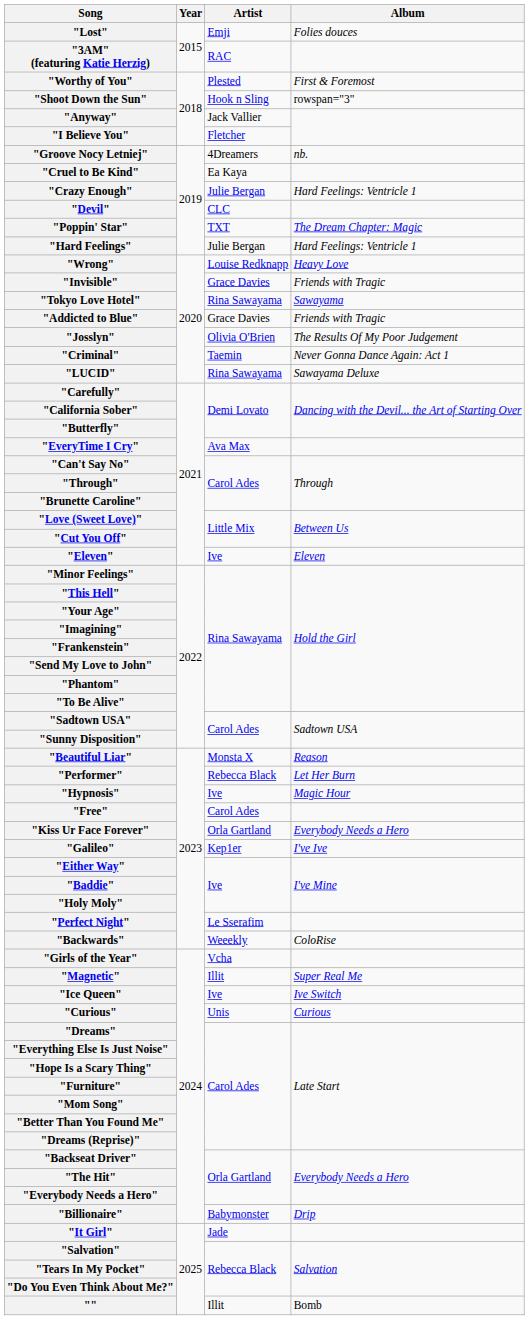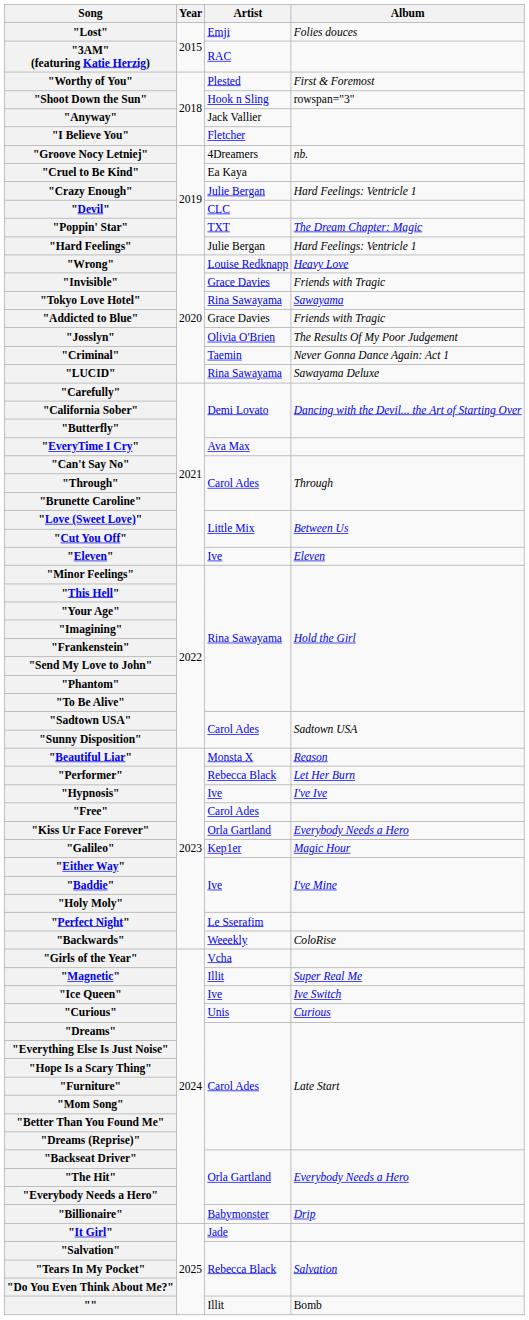"Hypnosis" | Album: Magic Hour -> I've Ive
"Galileo" | Album: I've Ive -> Magic Hour
